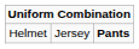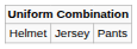Helmet | column 3: bold -> normal
